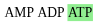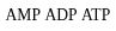AMP | column 3: lightgreen background -> no background
